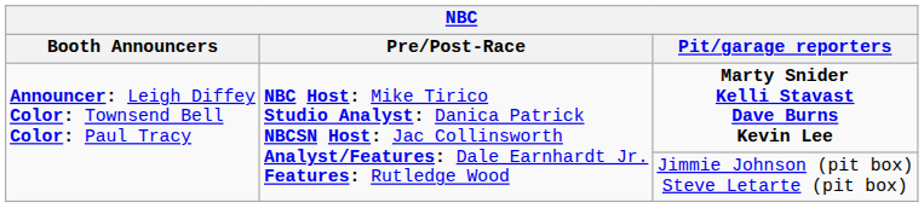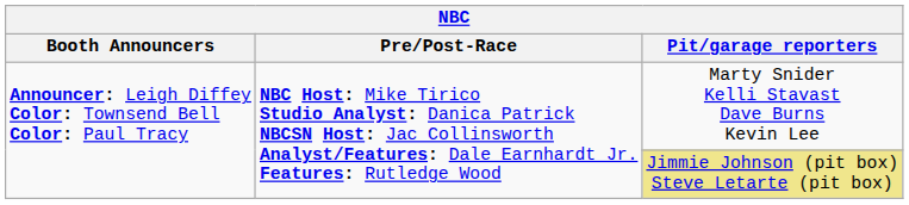Marty Snider Kelli Stavast Dave Burns Kevin Lee | Pit/garage reporters: bold -> normal
Jimmie Johnson (pit box) Steve Letarte (pit box) | Pit/garage reporters: no background -> khaki background
